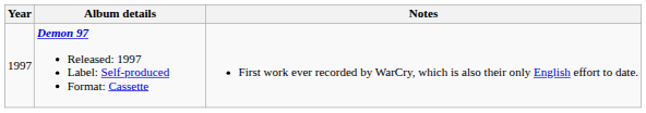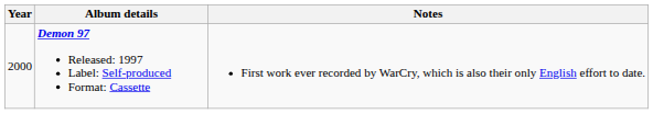row 2 | Year: 1997 -> 2000
